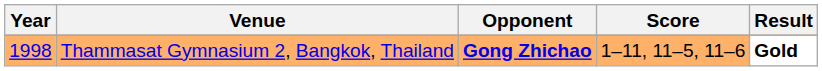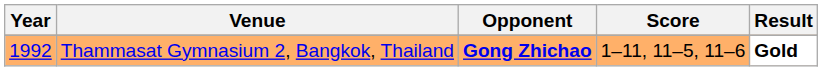Thammasat Gymnasium 2, Bangkok, Thailand | Year: 1998 -> 1992
